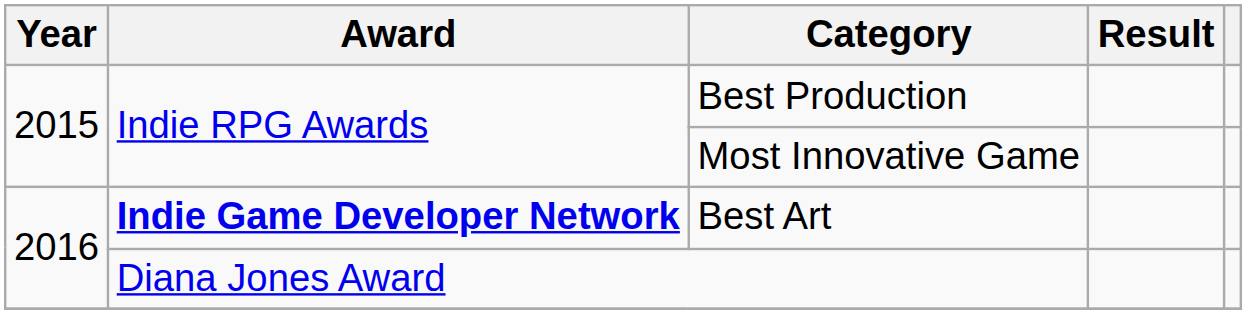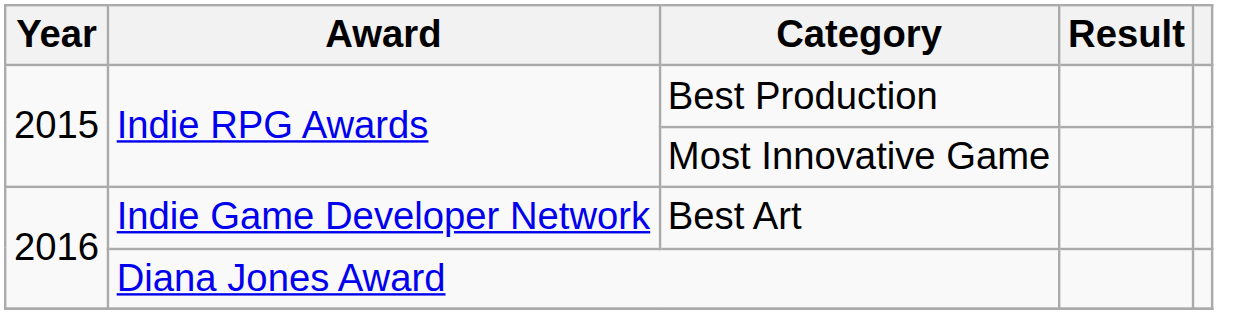Best Art | Award: bold -> normal
